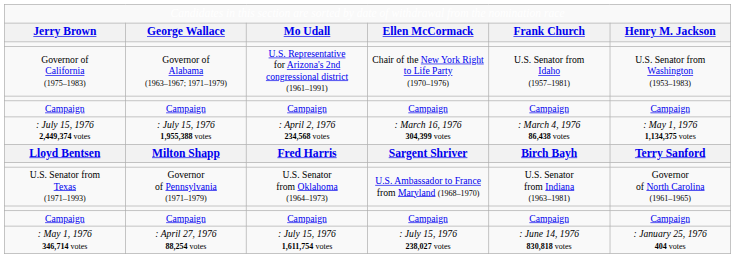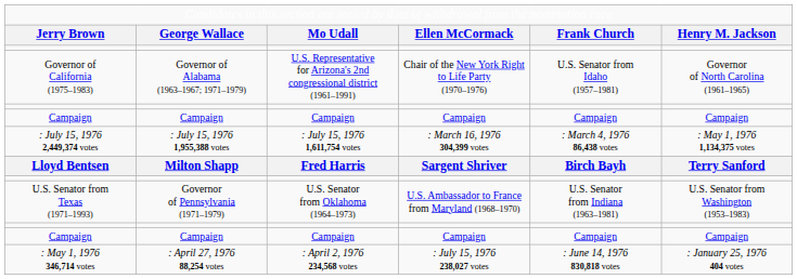Governor of California (1975–1983) | column 6: U.S. Senator from Washington (1953–1983) -> Governor of North Carolina (1961–1965)
: July 15, 1976 2,449,374 votes | column 3: : April 2, 1976 234,568 votes -> : July 15, 1976 1,611,754 votes
U.S. Senator from Texas (1971–1993) | column 6: Governor of North Carolina (1961–1965) -> U.S. Senator from Washington (1953–1983)
: May 1, 1976 346,714 votes | column 3: : July 15, 1976 1,611,754 votes -> : April 2, 1976 234,568 votes
